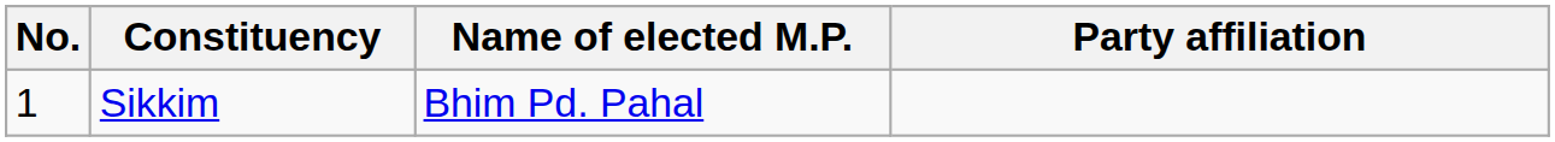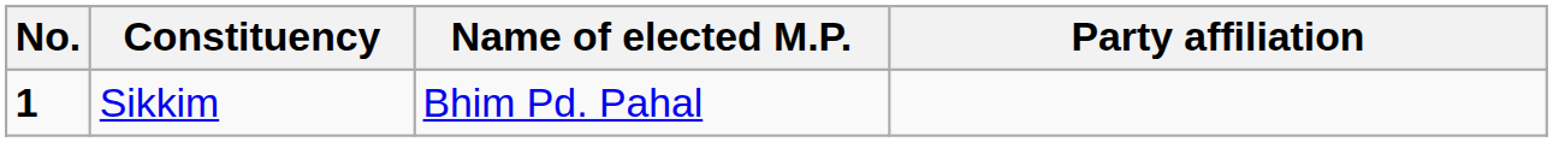Sikkim | No.: normal -> bold
